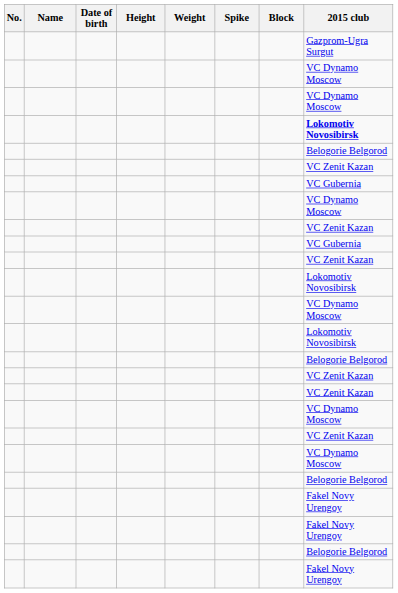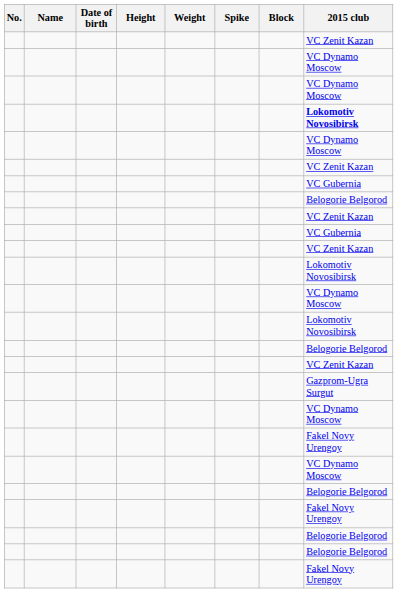row 2 | 2015 club: Gazprom-Ugra Surgut -> VC Zenit Kazan
row 6 | 2015 club: Belogorie Belgorod -> VC Dynamo Moscow
row 9 | 2015 club: VC Dynamo Moscow -> Belogorie Belgorod
row 18 | 2015 club: VC Zenit Kazan -> Gazprom-Ugra Surgut
row 20 | 2015 club: VC Zenit Kazan -> Fakel Novy Urengoy
row 24 | 2015 club: Fakel Novy Urengoy -> Belogorie Belgorod
